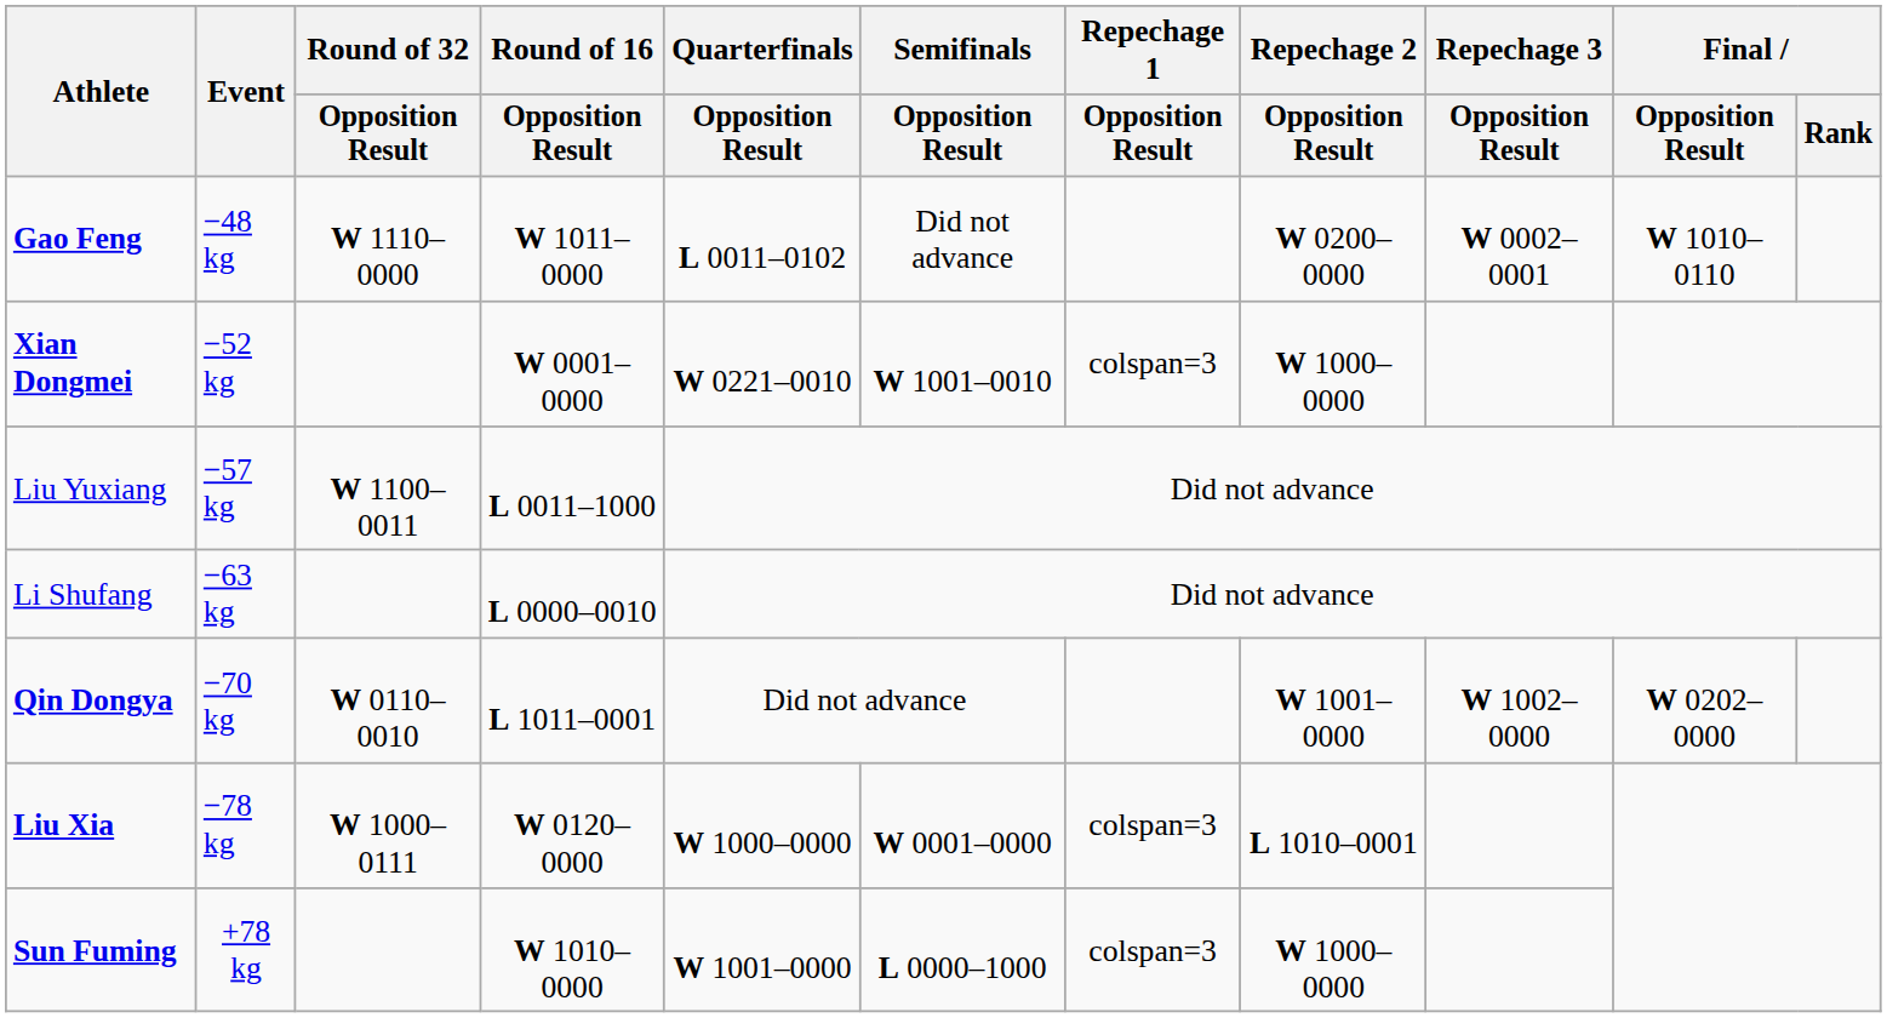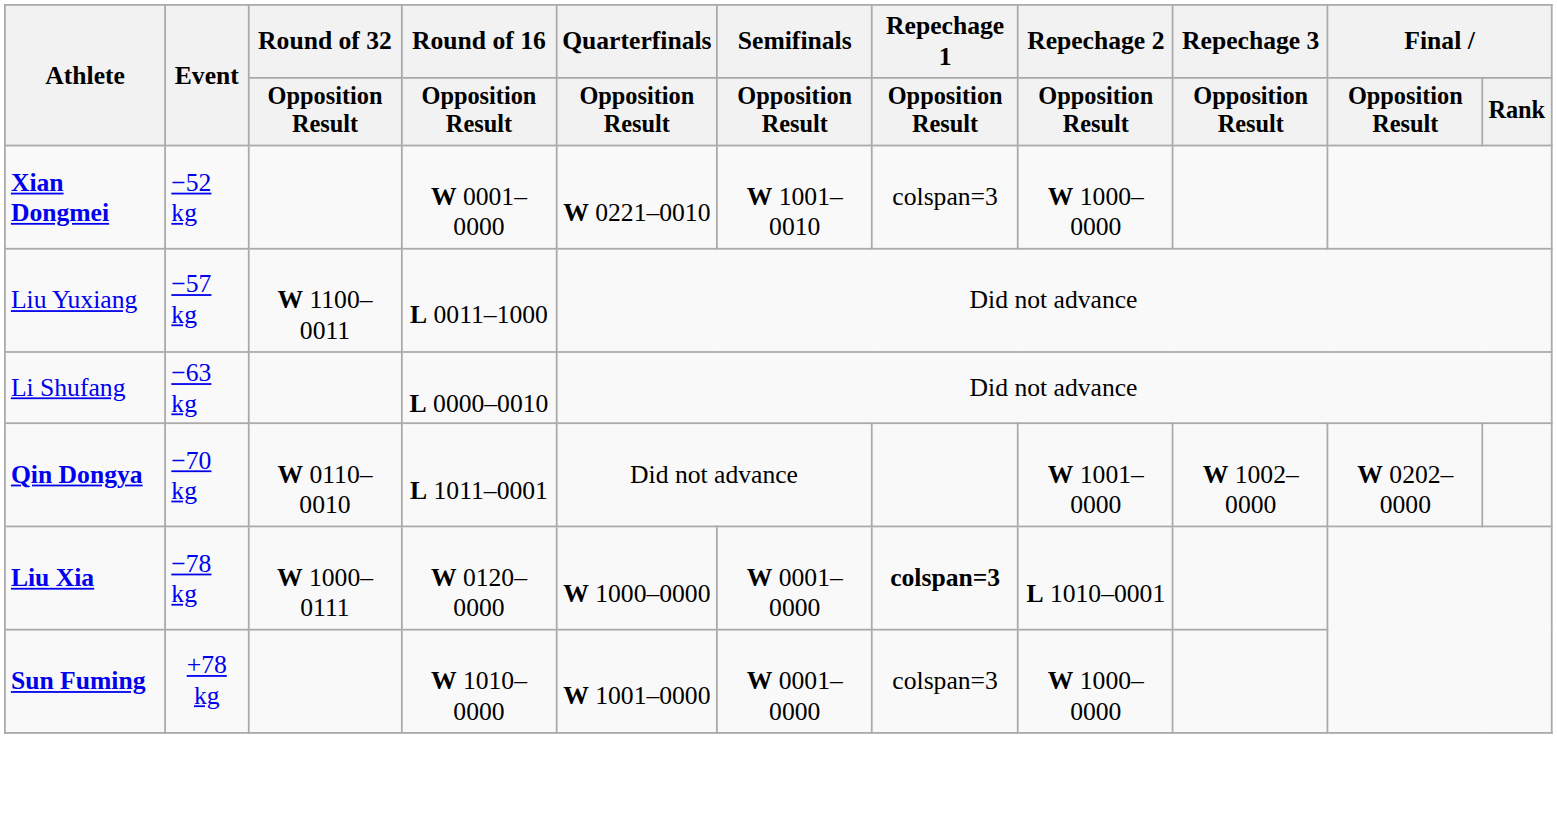- row: Gao Feng | −48 kg | W 1110–0000 | W 1011–0000 | L 0011–0102 | Did not advance | W 0200–0000 | W 0002–0001 | W 1010–0110
Liu Xia | Repechage 1 / Opposition Result: normal -> bold
Sun Fuming | Semifinals / Opposition Result: L 0000–1000 -> W 0001–0000
